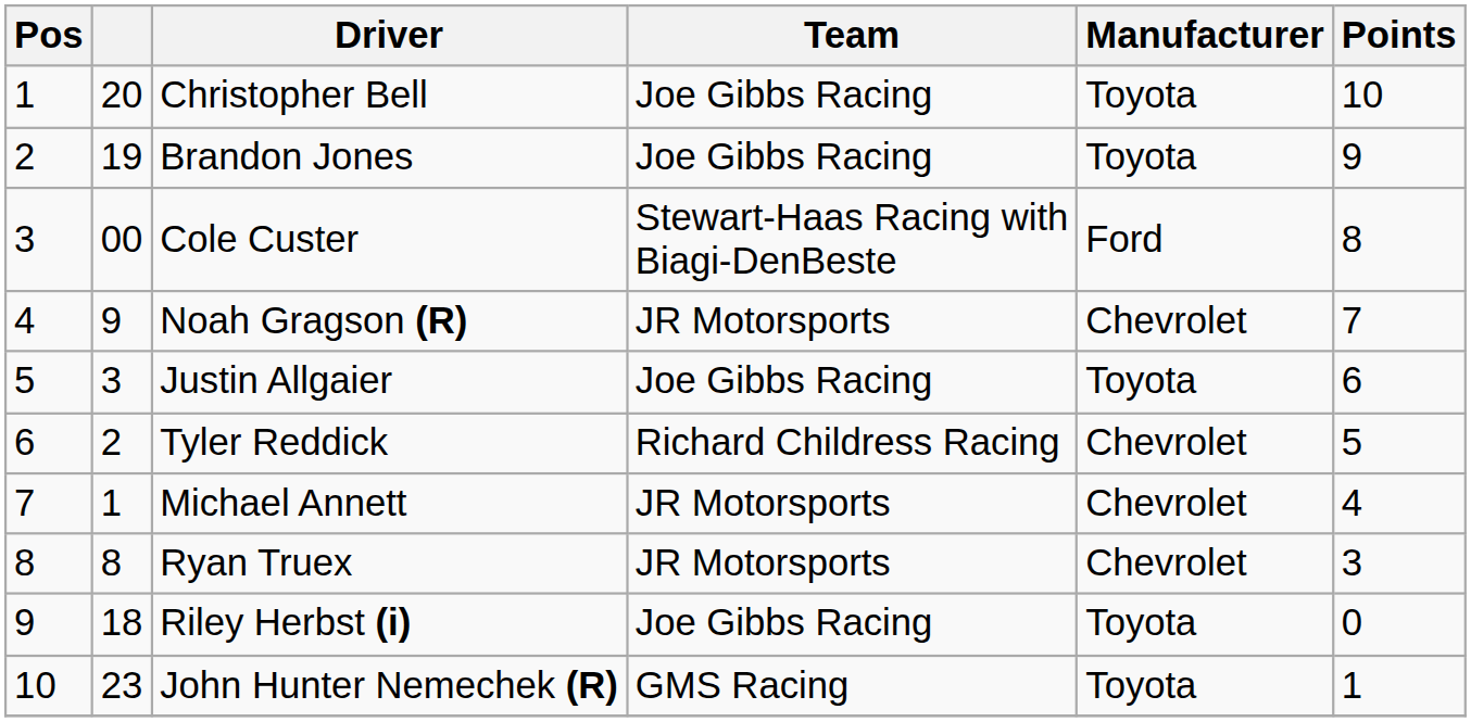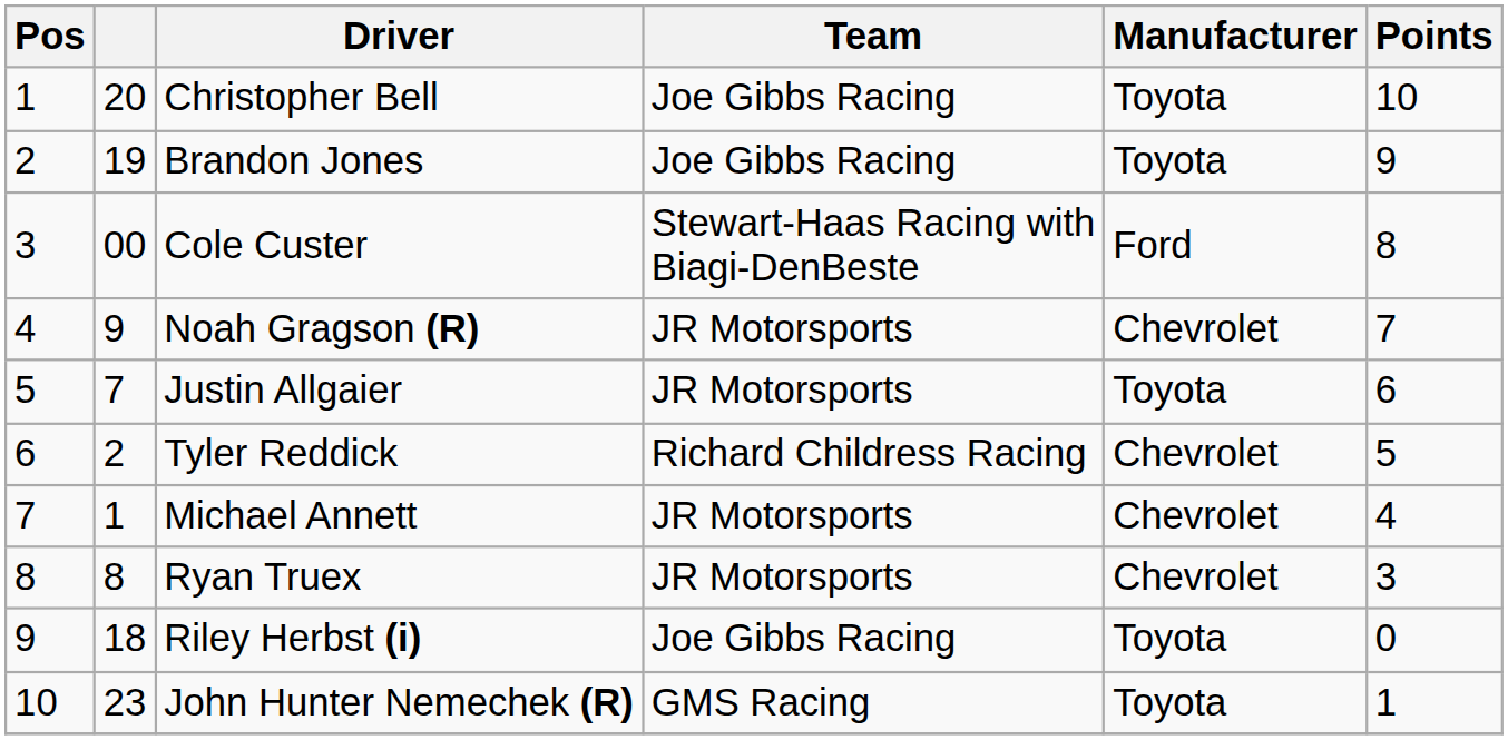Justin Allgaier | column 2: 3 -> 7
Justin Allgaier | Team: Joe Gibbs Racing -> JR Motorsports
